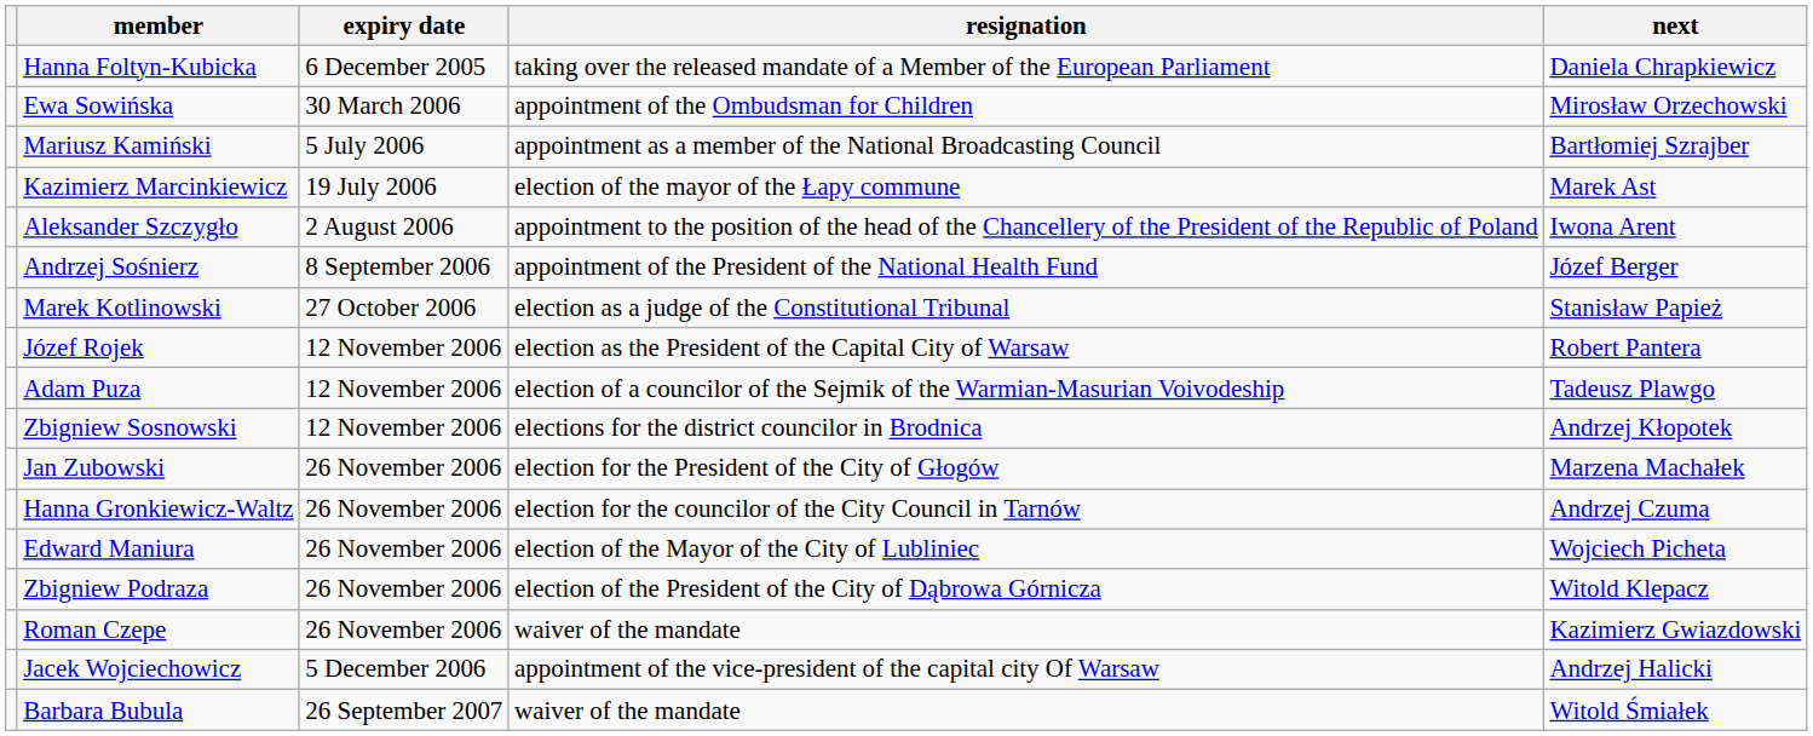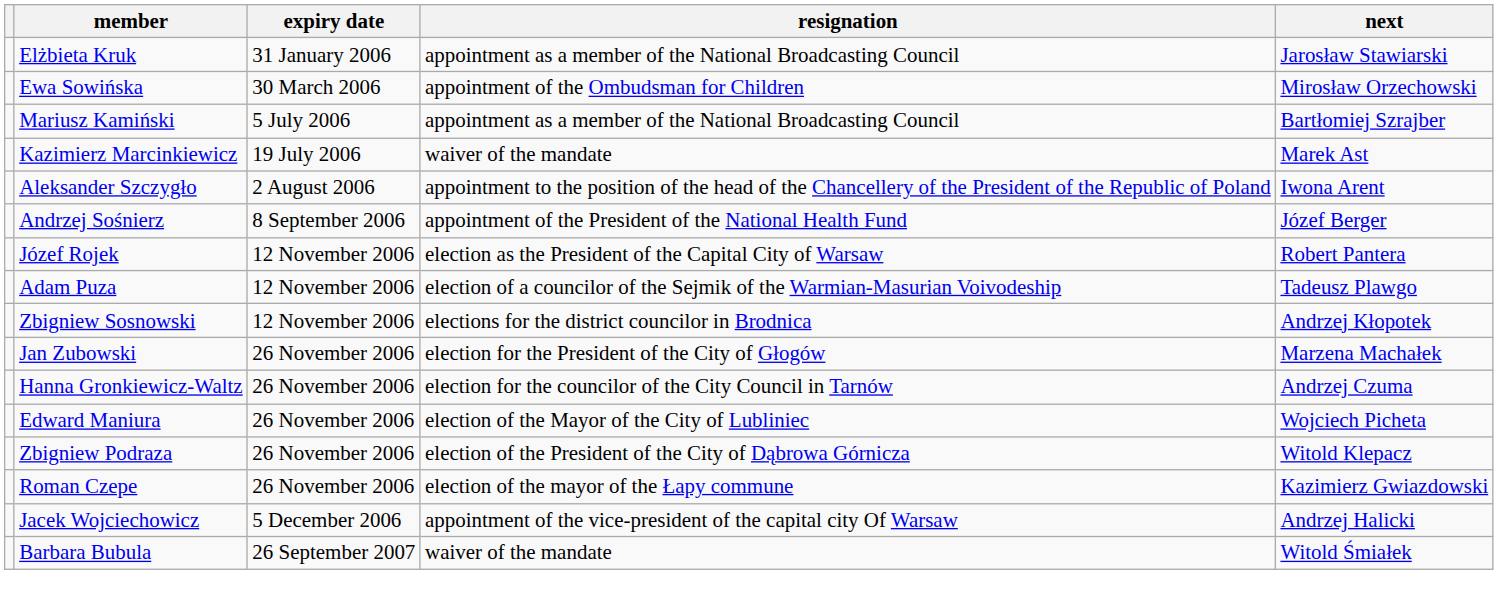- row: Hanna Foltyn-Kubicka | 6 December 2005 | taking over the released mandate of a Member of the European Parliament | Daniela Chrapkiewicz
+ row: Elżbieta Kruk | 31 January 2006 | appointment as a member of the National Broadcasting Council | Jarosław Stawiarski
Kazimierz Marcinkiewicz | resignation: election of the mayor of the Łapy commune -> waiver of the mandate
- row: Marek Kotlinowski | 27 October 2006 | election as a judge of the Constitutional Tribunal | Stanisław Papież
Roman Czepe | resignation: waiver of the mandate -> election of the mayor of the Łapy commune
